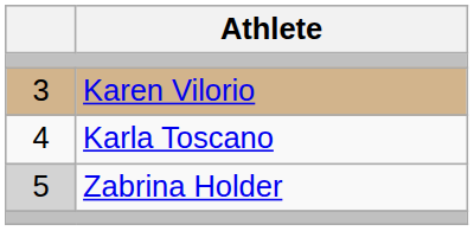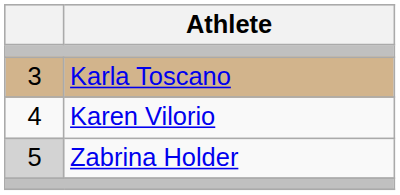row 3 | Athlete: Karen Vilorio -> Karla Toscano
row 4 | Athlete: Karla Toscano -> Karen Vilorio
